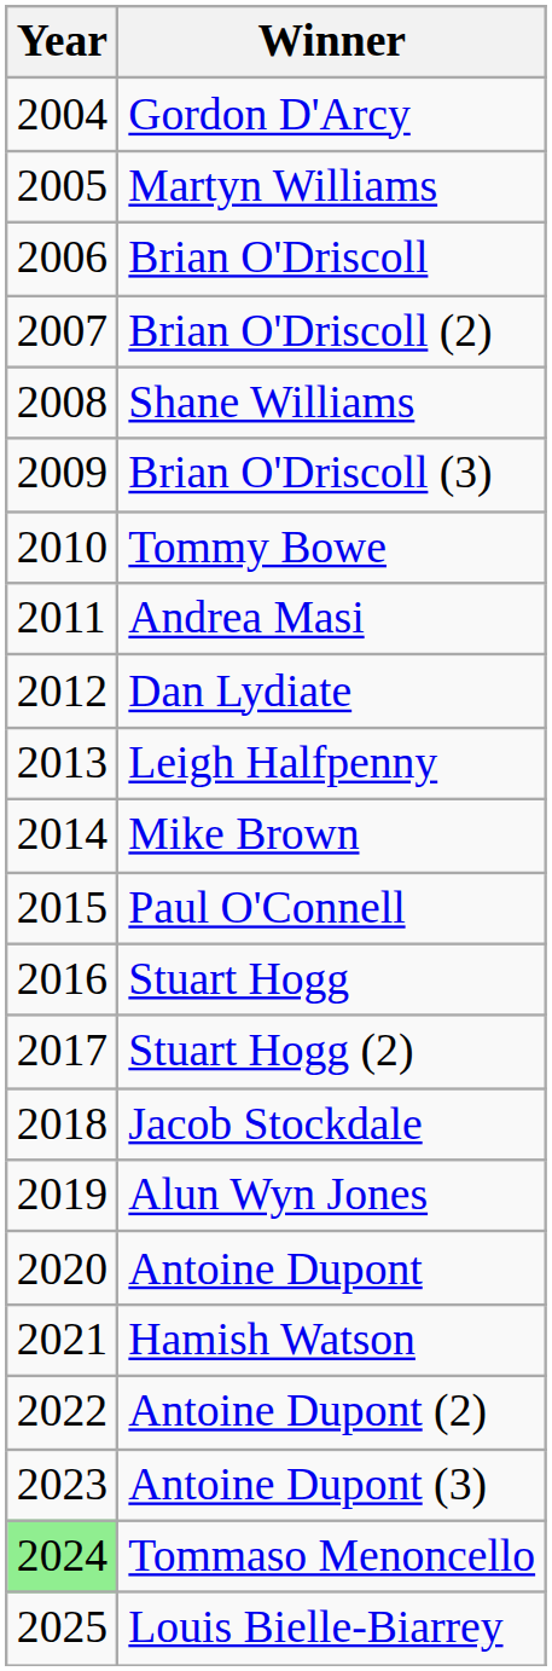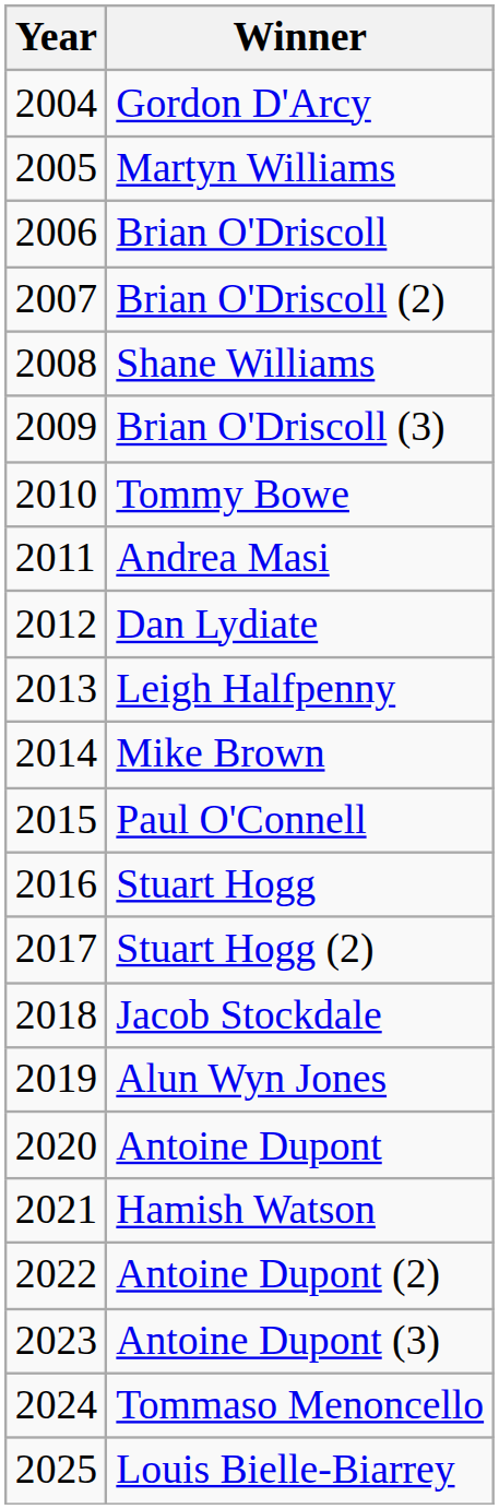Tommaso Menoncello | Year: lightgreen background -> no background
